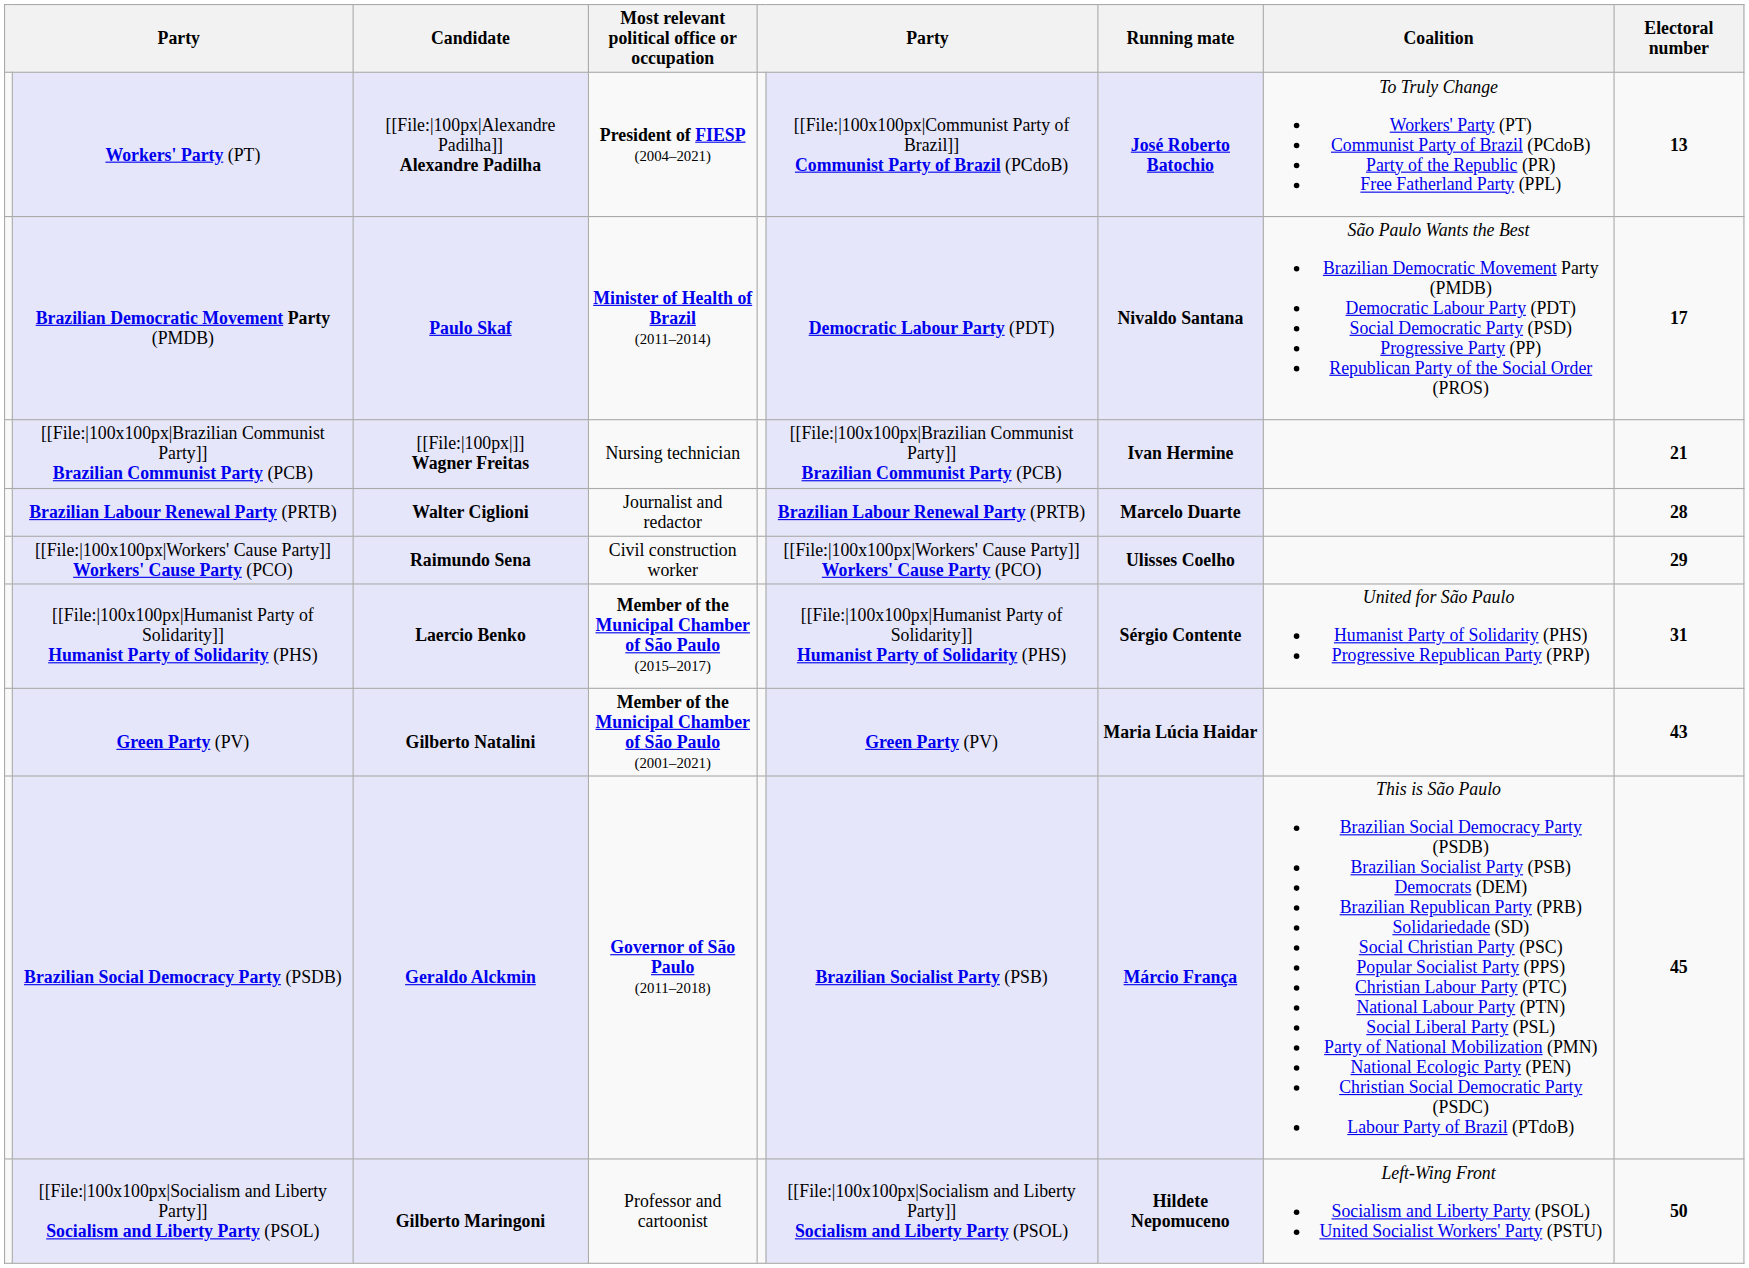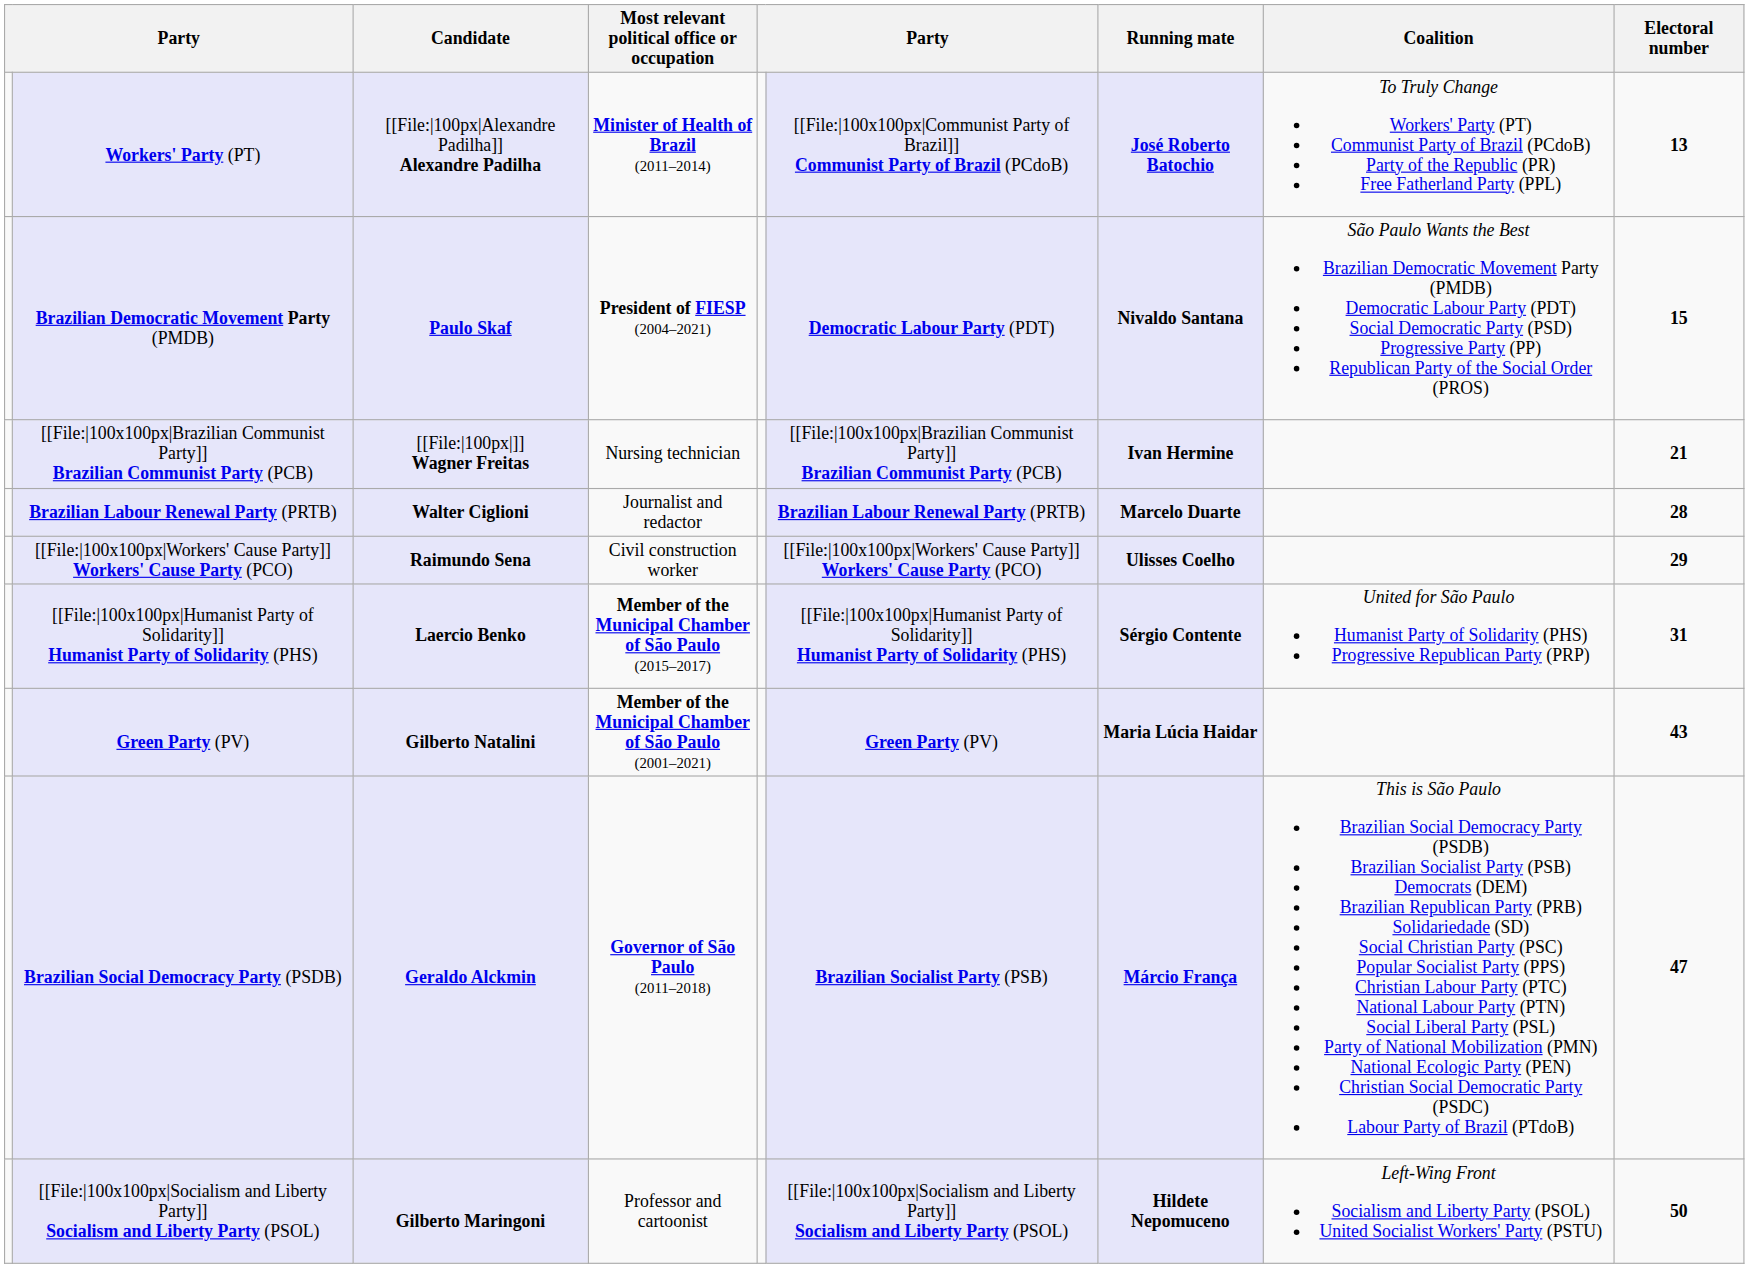Workers' Party (PT) | Most relevant political office or occupation: President of FIESP (2004–2021) -> Minister of Health of Brazil (2011–2014)
Brazilian Democratic Movement Party (PMDB) | Most relevant political office or occupation: Minister of Health of Brazil (2011–2014) -> President of FIESP (2004–2021)
Brazilian Democratic Movement Party (PMDB) | Electoral number: 17 -> 15
Brazilian Social Democracy Party (PSDB) | Electoral number: 45 -> 47
